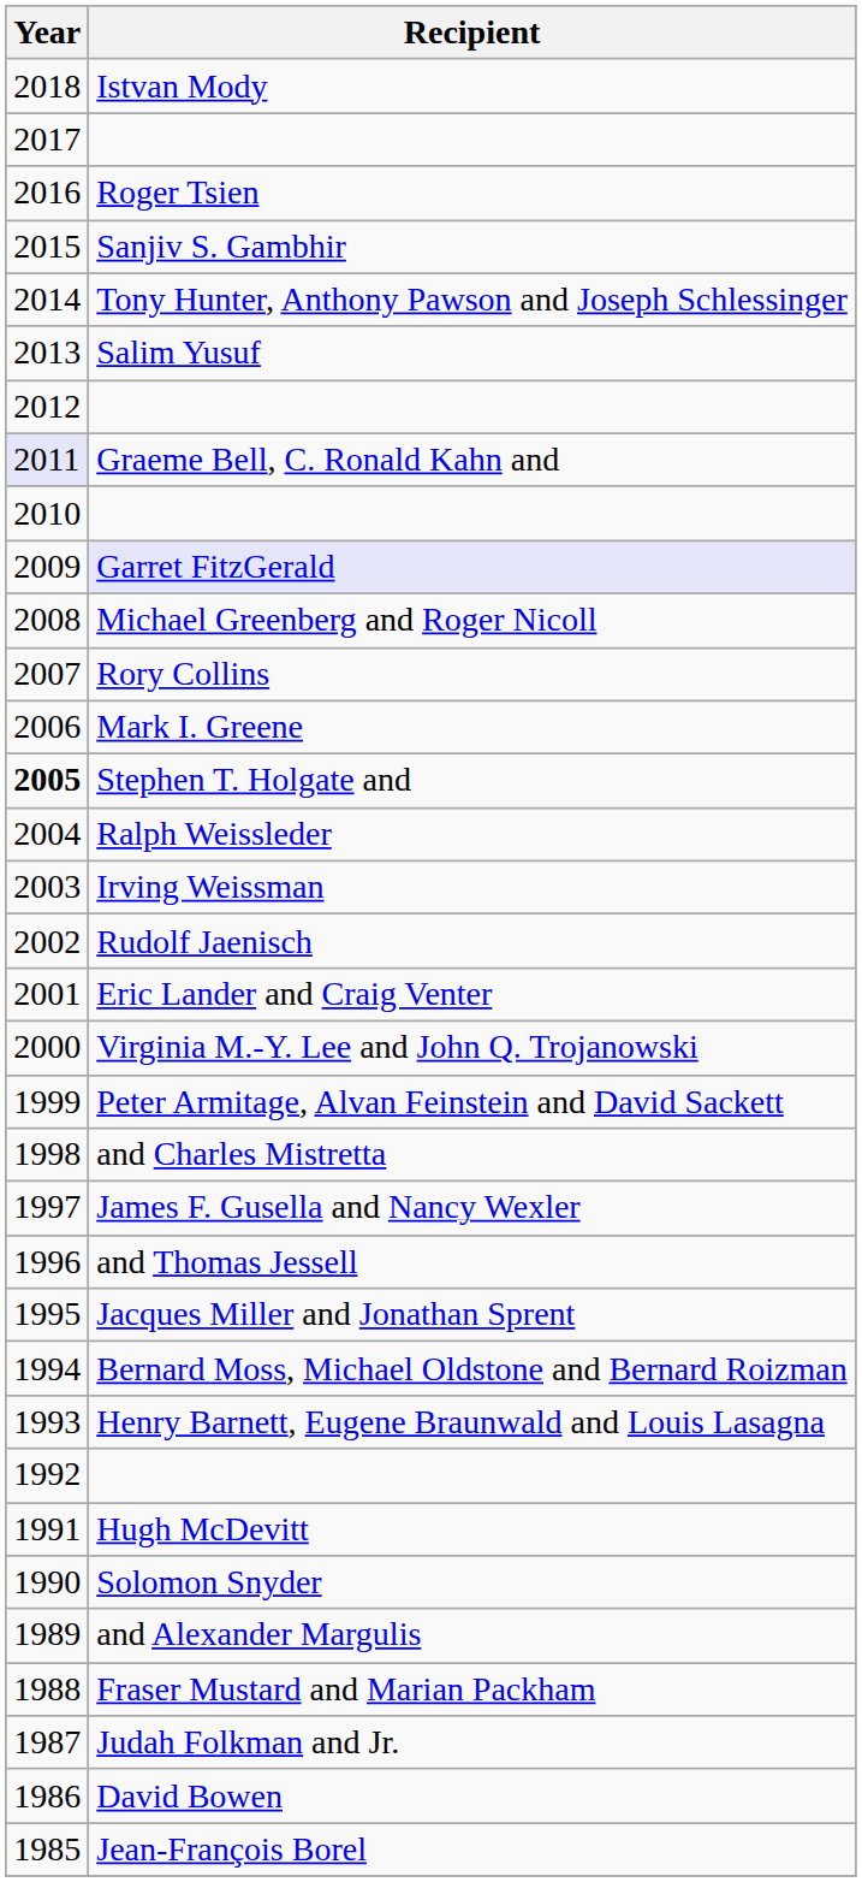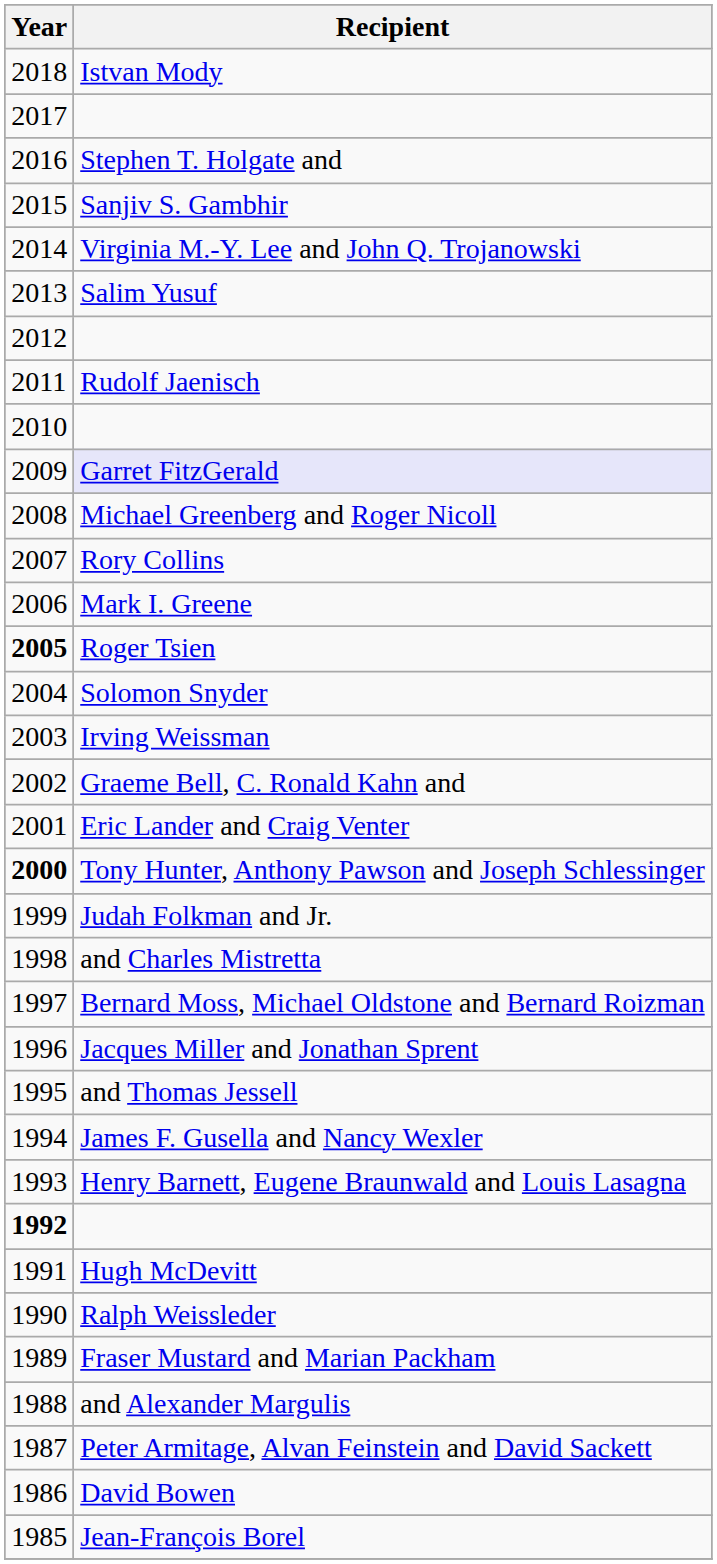row 4 | Recipient: Roger Tsien -> Stephen T. Holgate and
row 6 | Recipient: Tony Hunter, Anthony Pawson and Joseph Schlessinger -> Virginia M.-Y. Lee and John Q. Trojanowski
row 9 | Year: lavender background -> no background
row 9 | Recipient: Graeme Bell, C. Ronald Kahn and -> Rudolf Jaenisch
row 15 | Recipient: Stephen T. Holgate and -> Roger Tsien
row 16 | Recipient: Ralph Weissleder -> Solomon Snyder
row 18 | Recipient: Rudolf Jaenisch -> Graeme Bell, C. Ronald Kahn and
row 20 | Year: normal -> bold
row 20 | Recipient: Virginia M.-Y. Lee and John Q. Trojanowski -> Tony Hunter, Anthony Pawson and Joseph Schlessinger
row 21 | Recipient: Peter Armitage, Alvan Feinstein and David Sackett -> Judah Folkman and Jr.
row 23 | Recipient: James F. Gusella and Nancy Wexler -> Bernard Moss, Michael Oldstone and Bernard Roizman
row 24 | Recipient: and Thomas Jessell -> Jacques Miller and Jonathan Sprent
row 25 | Recipient: Jacques Miller and Jonathan Sprent -> and Thomas Jessell
row 26 | Recipient: Bernard Moss, Michael Oldstone and Bernard Roizman -> James F. Gusella and Nancy Wexler
row 28 | Year: normal -> bold
row 30 | Recipient: Solomon Snyder -> Ralph Weissleder
row 31 | Recipient: and Alexander Margulis -> Fraser Mustard and Marian Packham
row 32 | Recipient: Fraser Mustard and Marian Packham -> and Alexander Margulis
row 33 | Recipient: Judah Folkman and Jr. -> Peter Armitage, Alvan Feinstein and David Sackett
